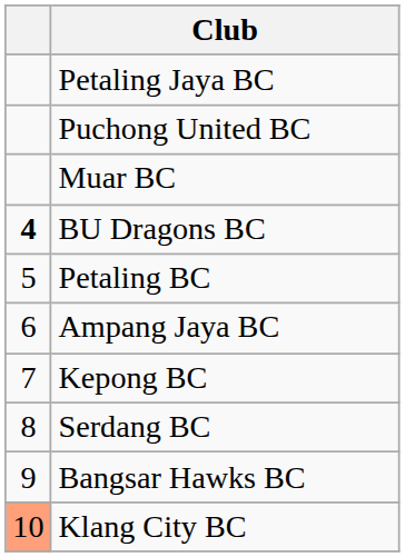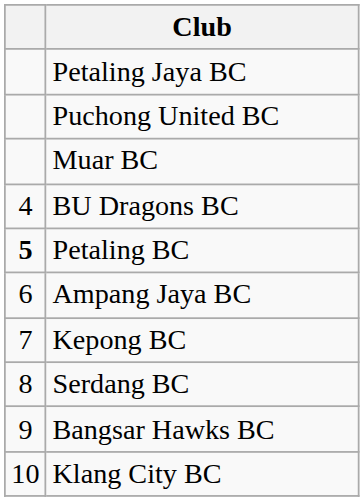BU Dragons BC | column 1: bold -> normal
Petaling BC | column 1: normal -> bold
Klang City BC | column 1: lightsalmon background -> no background
